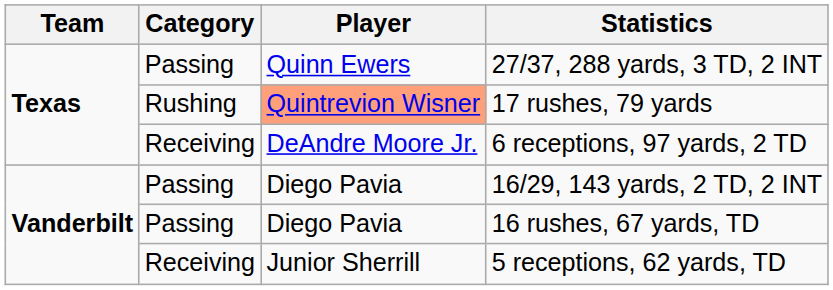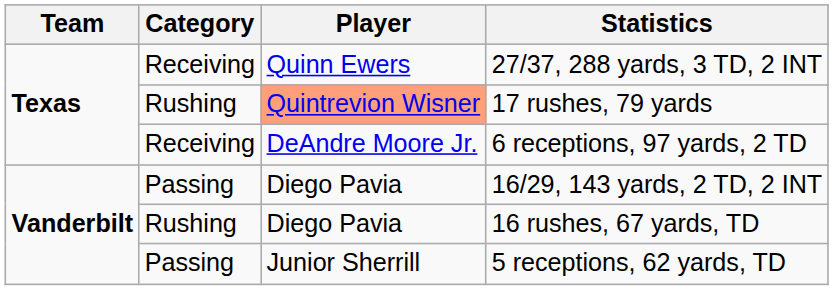27/37, 288 yards, 3 TD, 2 INT | Category: Passing -> Receiving
16 rushes, 67 yards, TD | Category: Passing -> Rushing
5 receptions, 62 yards, TD | Category: Receiving -> Passing
